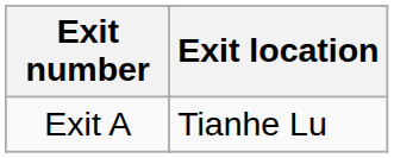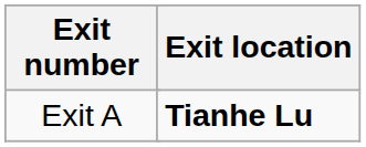Exit A | Exit location: normal -> bold
